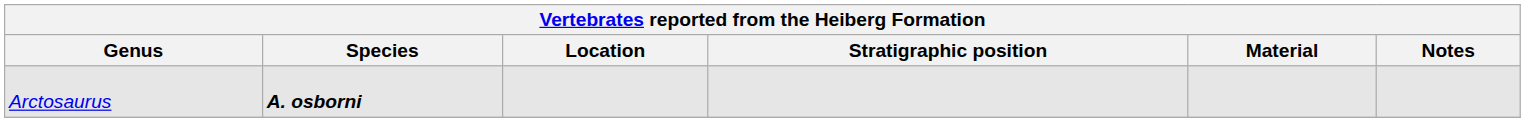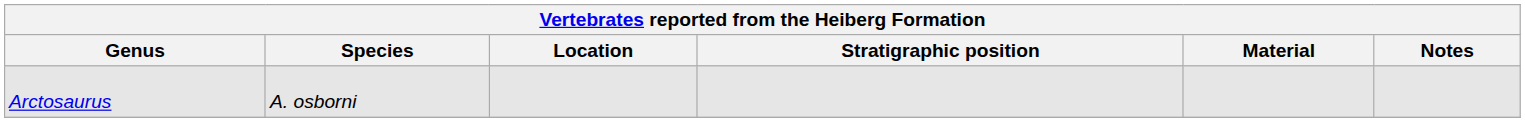Arctosaurus | Species: bold -> normal
